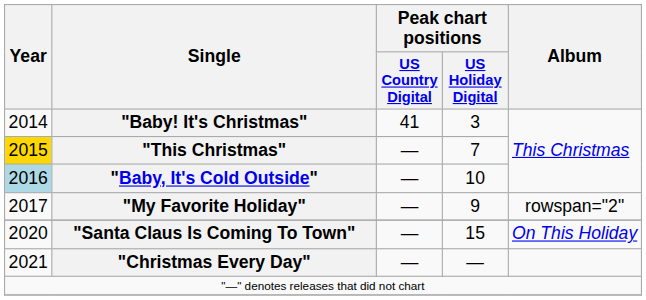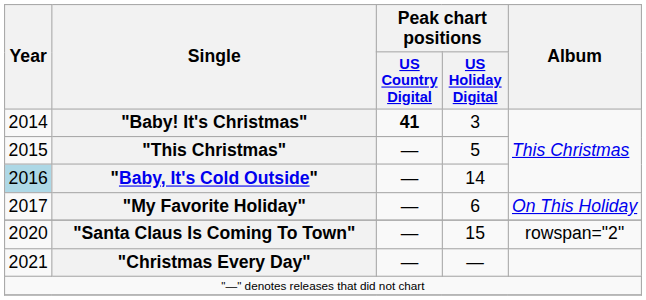"Baby! It's Christmas" | Peak chart positions / US Country Digital: normal -> bold
"This Christmas" | Year: gold background -> no background
"This Christmas" | Peak chart positions / US Holiday Digital: 7 -> 5
"Baby, It's Cold Outside" | Peak chart positions / US Holiday Digital: 10 -> 14
"My Favorite Holiday" | Peak chart positions / US Holiday Digital: 9 -> 6
"My Favorite Holiday" | Album: rowspan="2" -> On This Holiday
"Santa Claus Is Coming To Town" | Album: On This Holiday -> rowspan="2"
